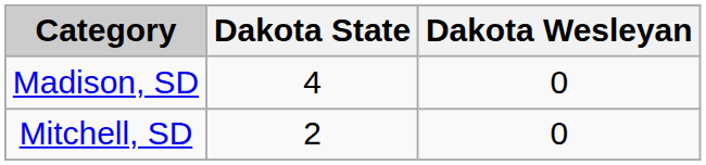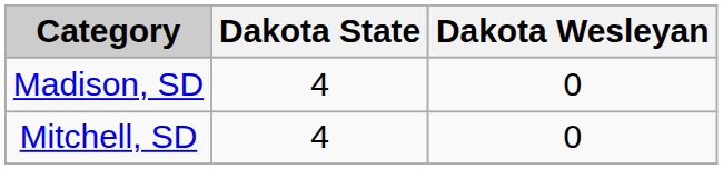Mitchell, SD | Dakota State: 2 -> 4
